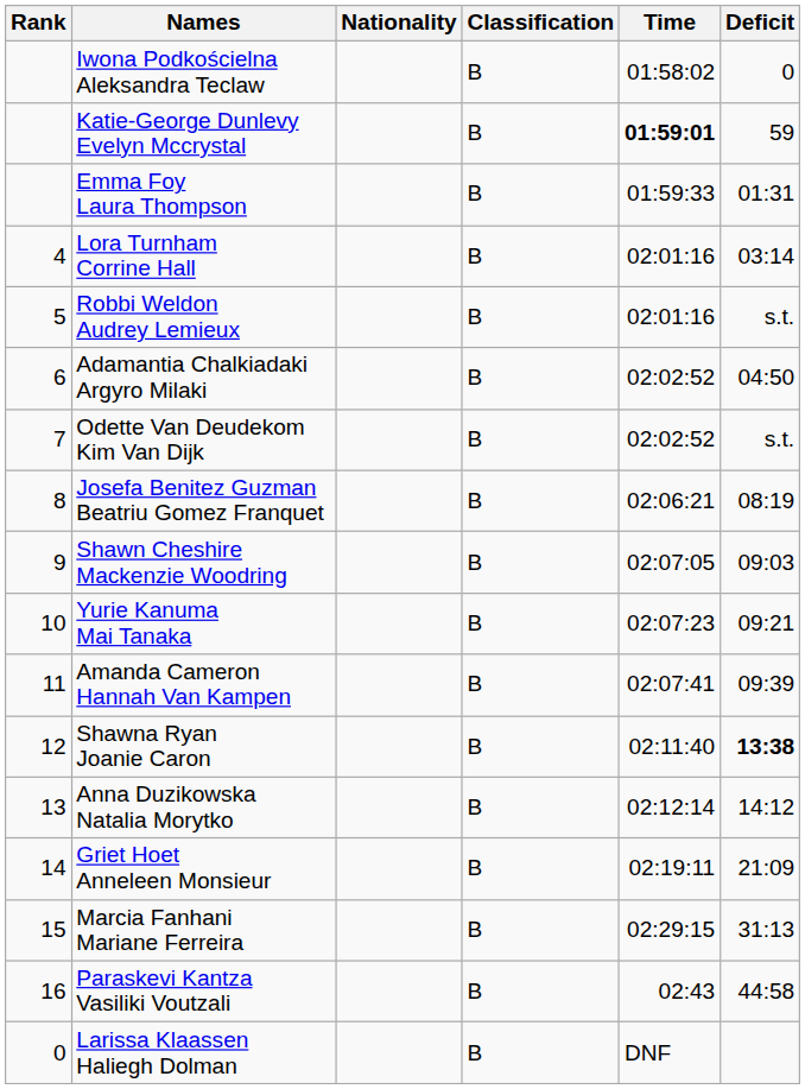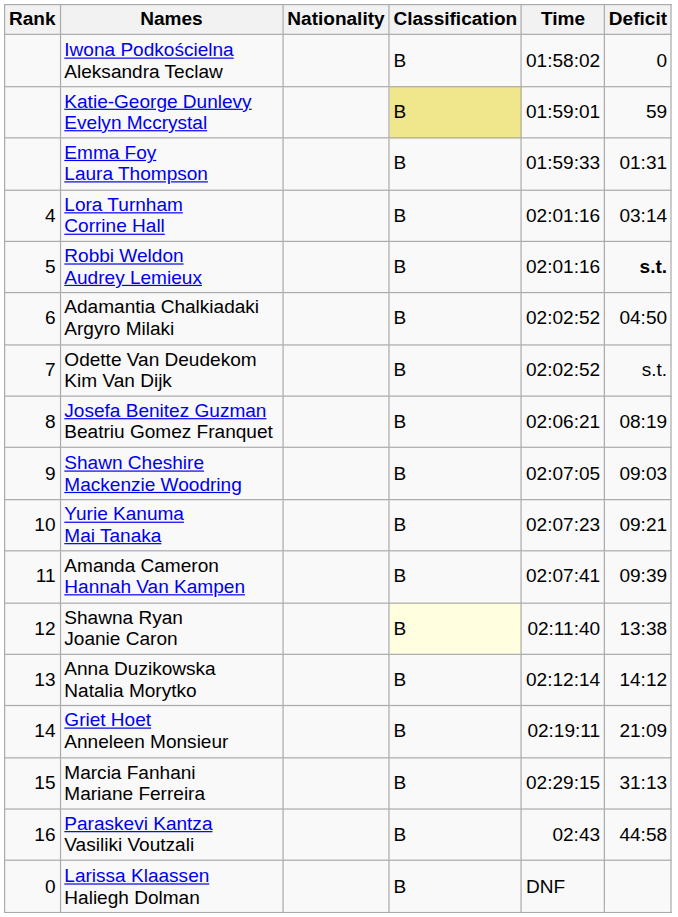Katie-George Dunlevy Evelyn Mccrystal | Classification: no background -> khaki background
Katie-George Dunlevy Evelyn Mccrystal | Time: bold -> normal
Robbi Weldon Audrey Lemieux | Deficit: normal -> bold
Shawna Ryan Joanie Caron | Classification: no background -> lightyellow background
Shawna Ryan Joanie Caron | Deficit: bold -> normal
